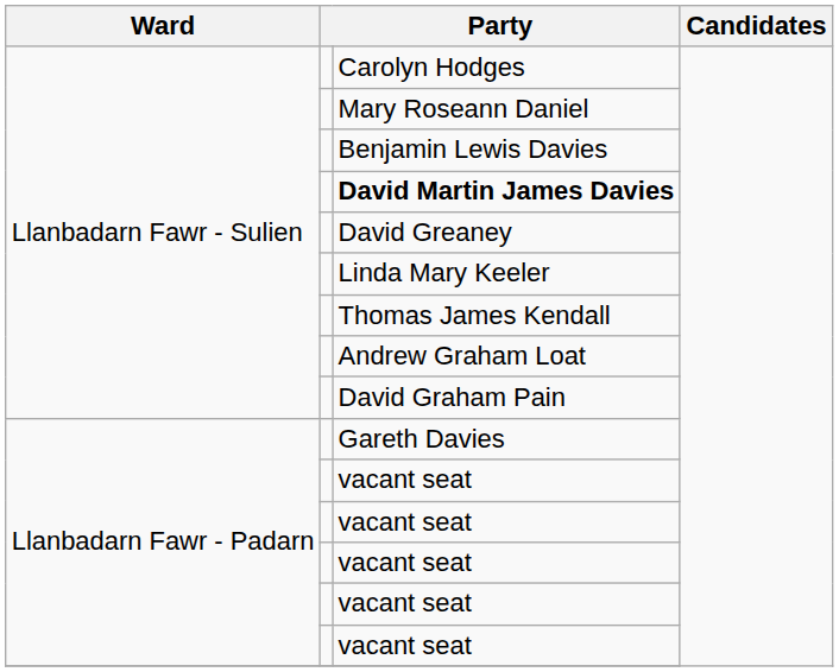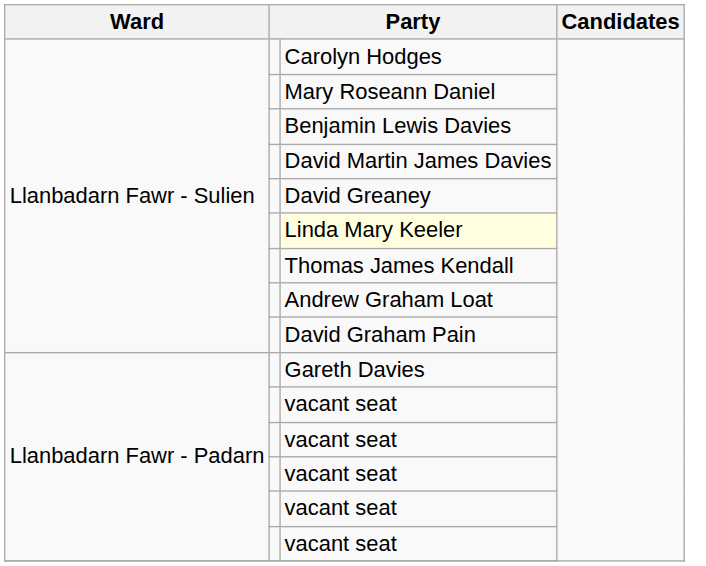David Martin James Davies | column 3: bold -> normal
Linda Mary Keeler | column 3: no background -> lightyellow background
